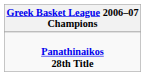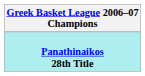row 2 | column 1: no background -> paleturquoise background
